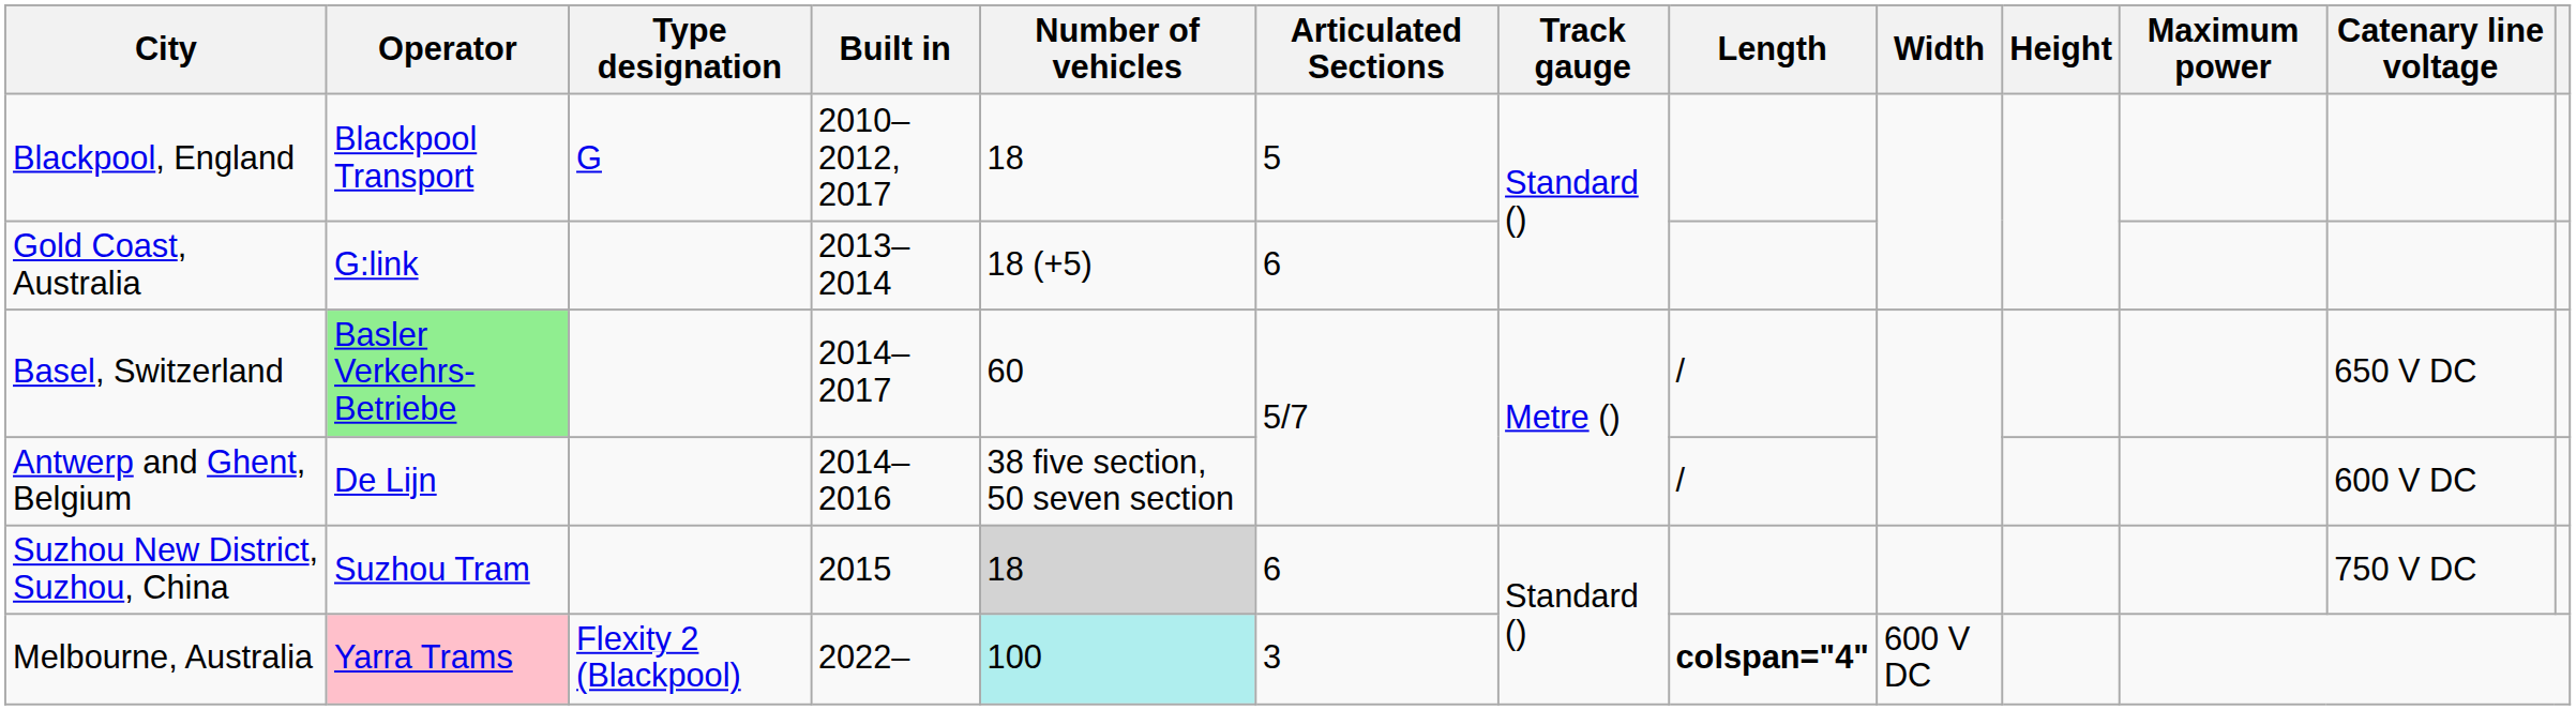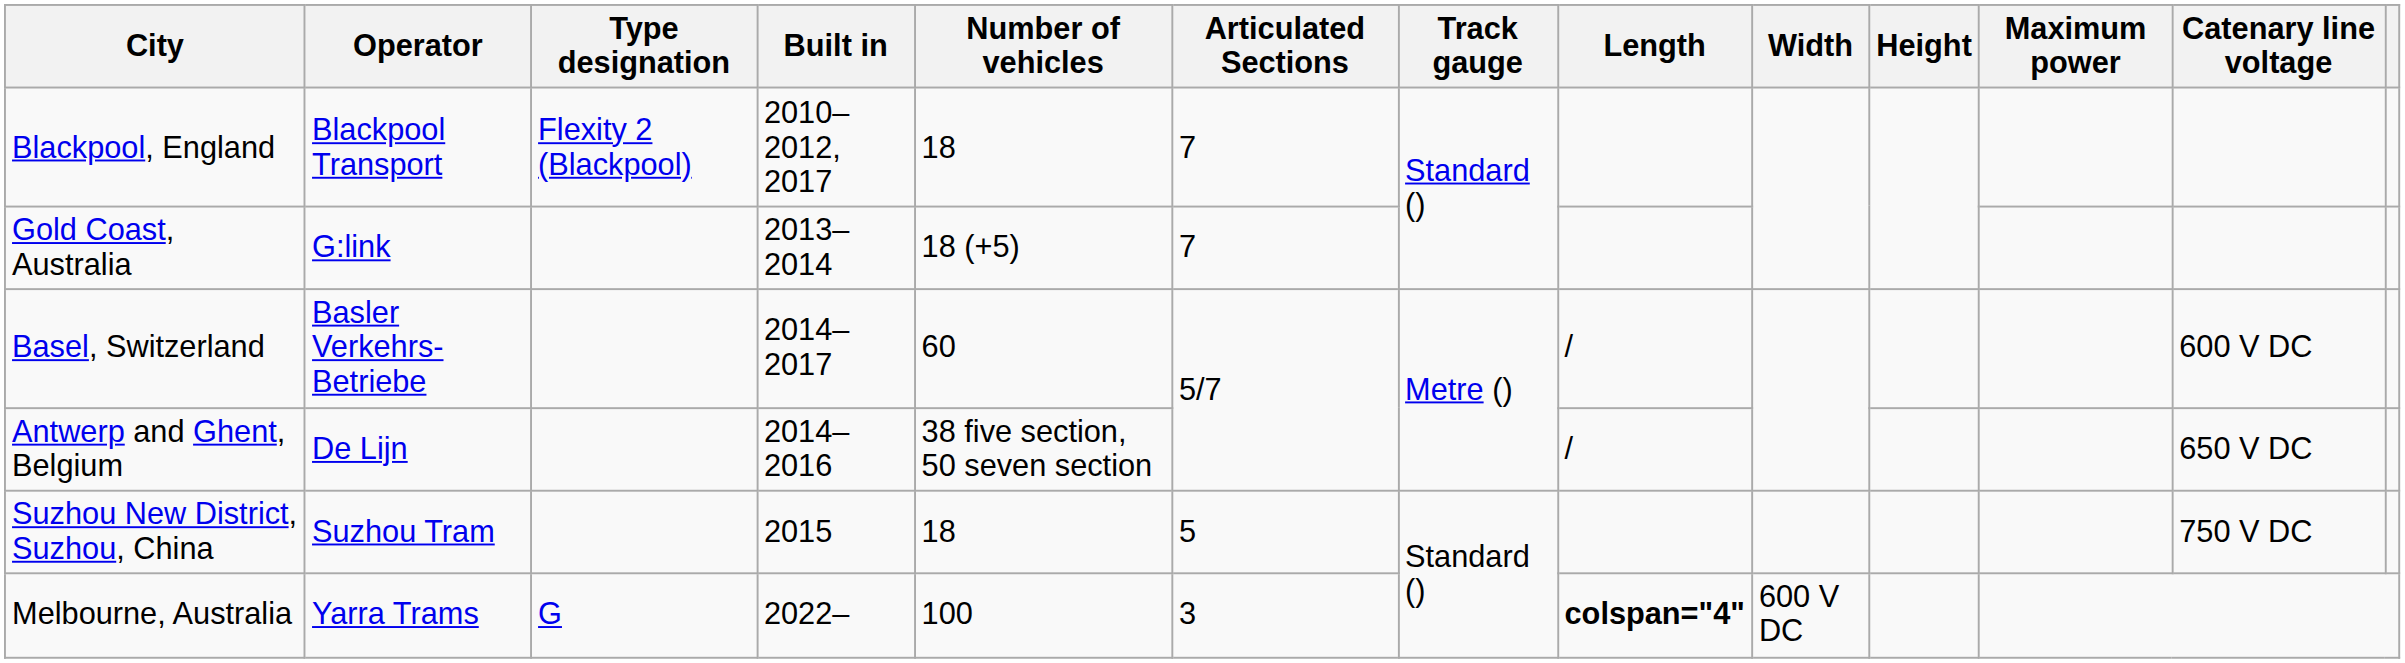Blackpool, England | Type designation: G -> Flexity 2 (Blackpool)
Blackpool, England | Articulated Sections: 5 -> 7
Gold Coast, Australia | Articulated Sections: 6 -> 7
Basel, Switzerland | Operator: lightgreen background -> no background
Basel, Switzerland | Catenary line voltage: 650 V DC -> 600 V DC
Antwerp and Ghent, Belgium | Catenary line voltage: 600 V DC -> 650 V DC
Suzhou New District, Suzhou, China | Number of vehicles: lightgrey background -> no background
Suzhou New District, Suzhou, China | Articulated Sections: 6 -> 5
Melbourne, Australia | Operator: pink background -> no background
Melbourne, Australia | Type designation: Flexity 2 (Blackpool) -> G
Melbourne, Australia | Number of vehicles: paleturquoise background -> no background
